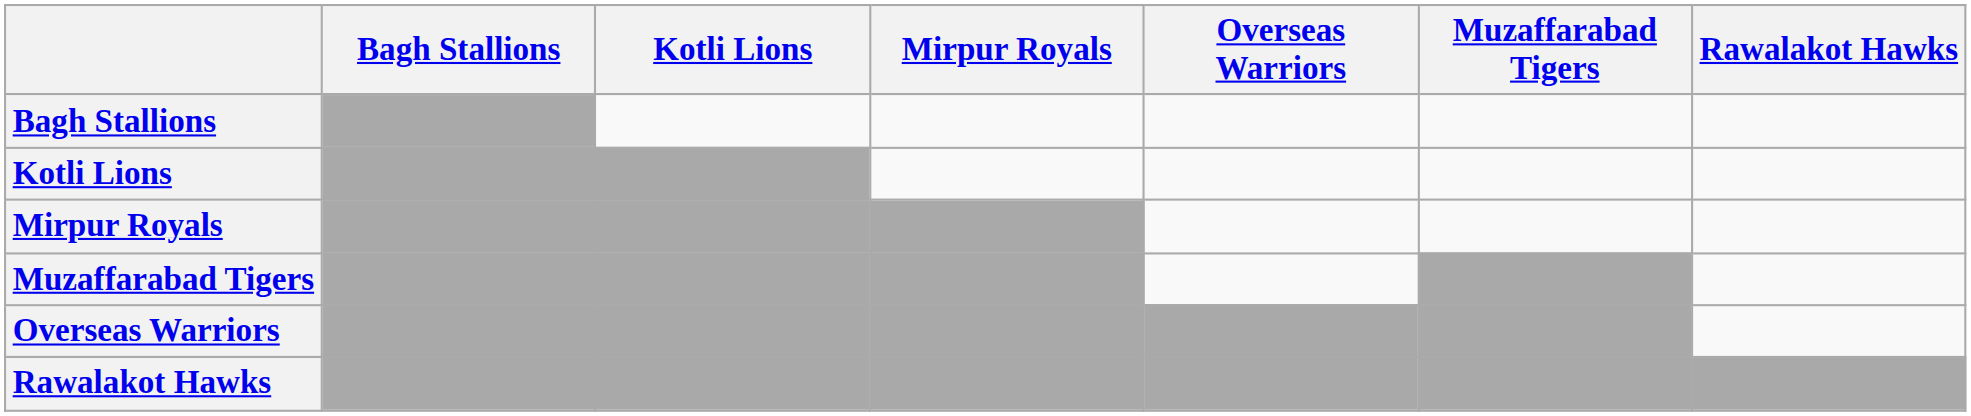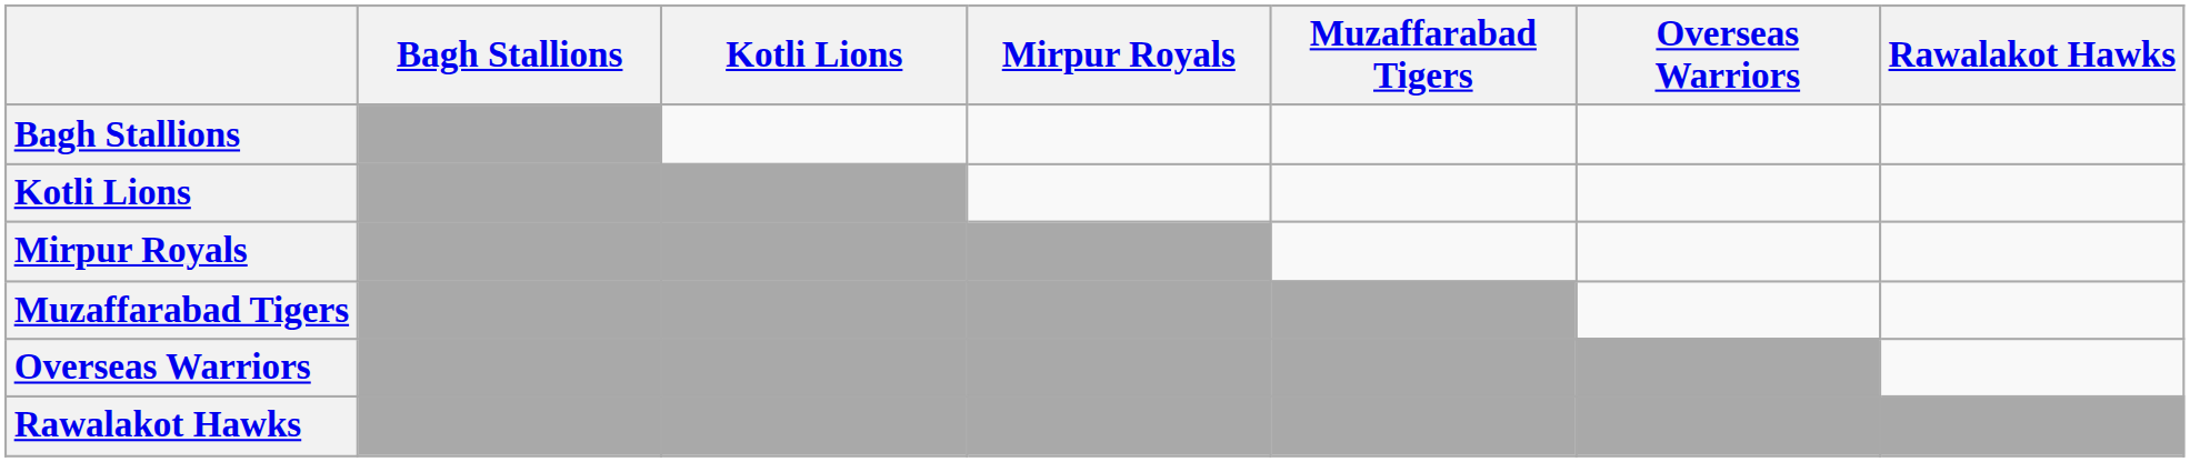columns swapped: Muzaffarabad Tigers <-> Overseas Warriors
